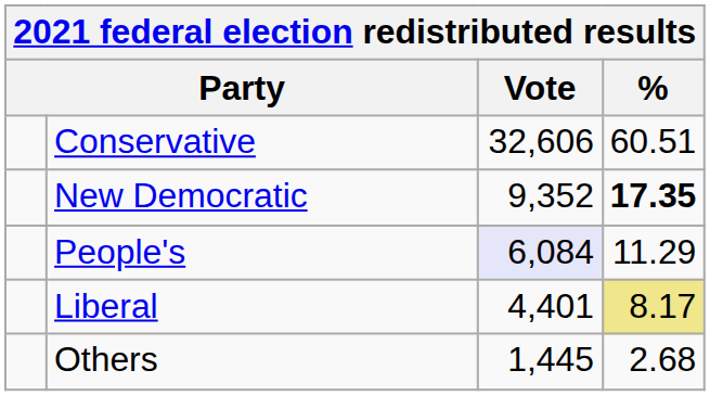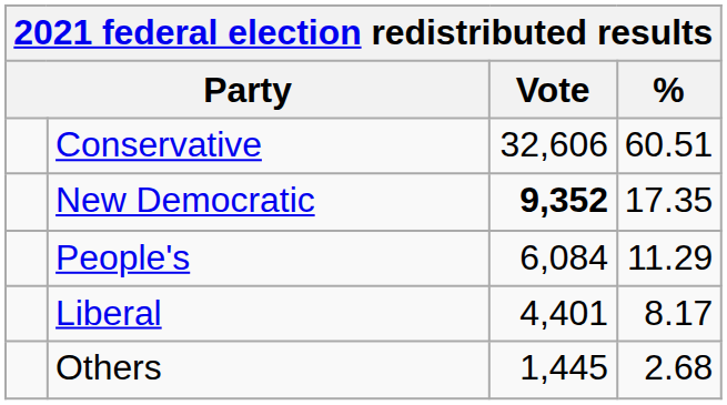New Democratic | Vote: normal -> bold
New Democratic | %: bold -> normal
People's | Vote: lavender background -> no background
Liberal | %: khaki background -> no background
